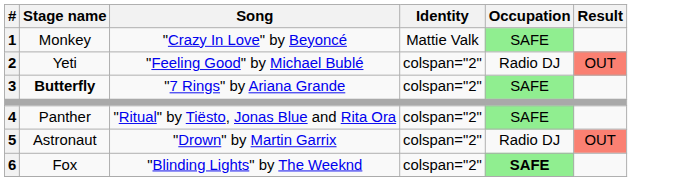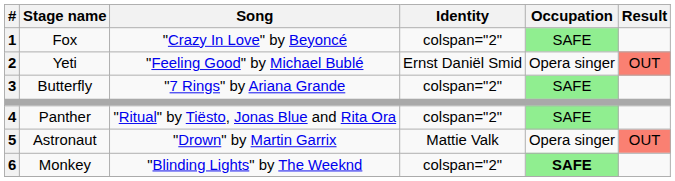1 | Stage name: Monkey -> Fox
1 | Identity: Mattie Valk -> colspan="2"
2 | Identity: colspan="2" -> Ernst Daniël Smid
2 | Occupation: Radio DJ -> Opera singer
3 | Stage name: bold -> normal
5 | Identity: colspan="2" -> Mattie Valk
5 | Occupation: Radio DJ -> Opera singer
6 | Stage name: Fox -> Monkey
